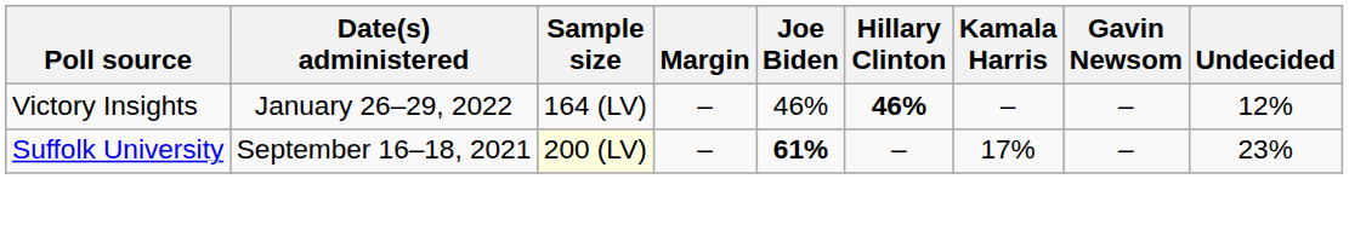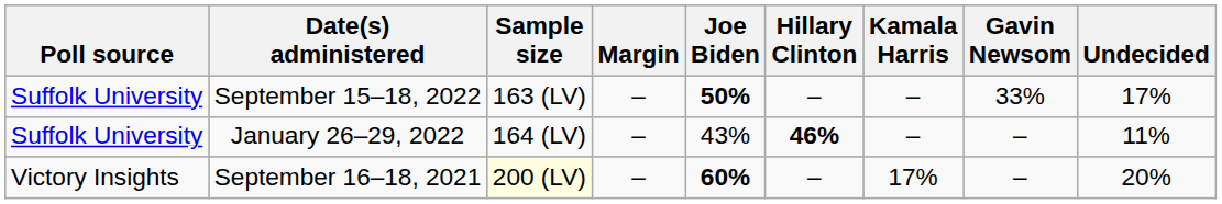+ row: Suffolk University | September 15–18, 2022 | 163 (LV) | – | 50% | – | – | 33% | 17%
January 26–29, 2022 | Poll source: Victory Insights -> Suffolk University
January 26–29, 2022 | Joe Biden: 46% -> 43%
January 26–29, 2022 | Undecided: 12% -> 11%
September 16–18, 2021 | Poll source: Suffolk University -> Victory Insights
September 16–18, 2021 | Joe Biden: 61% -> 60%
September 16–18, 2021 | Undecided: 23% -> 20%
